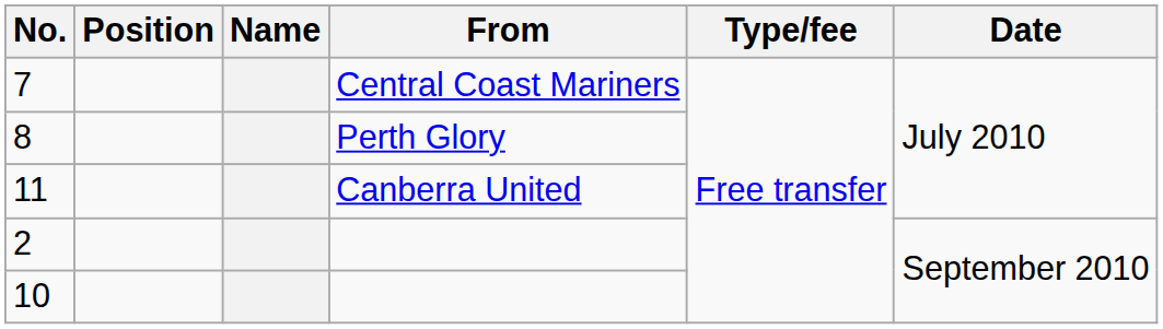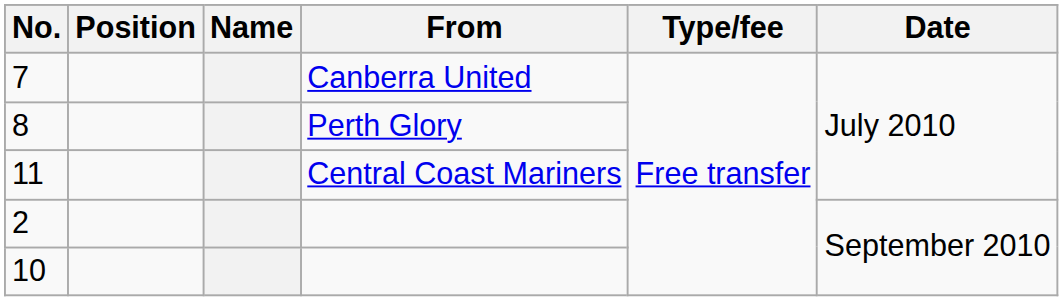7 | From: Central Coast Mariners -> Canberra United
11 | From: Canberra United -> Central Coast Mariners
